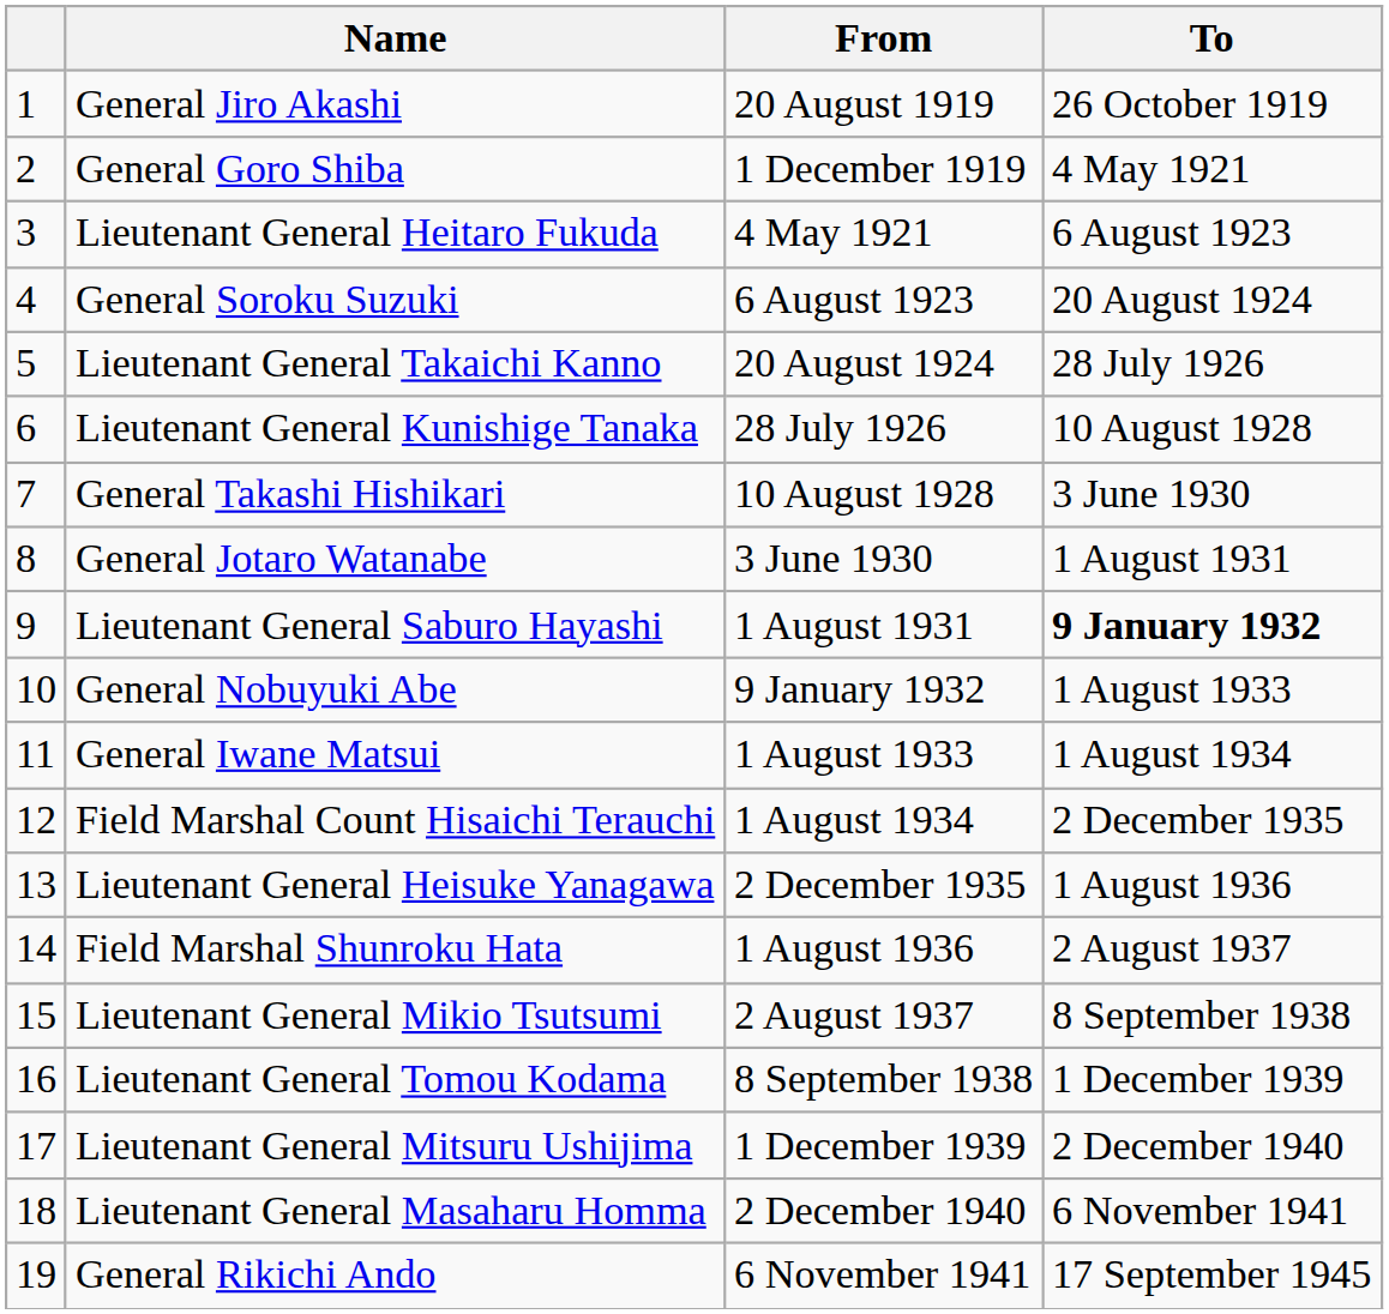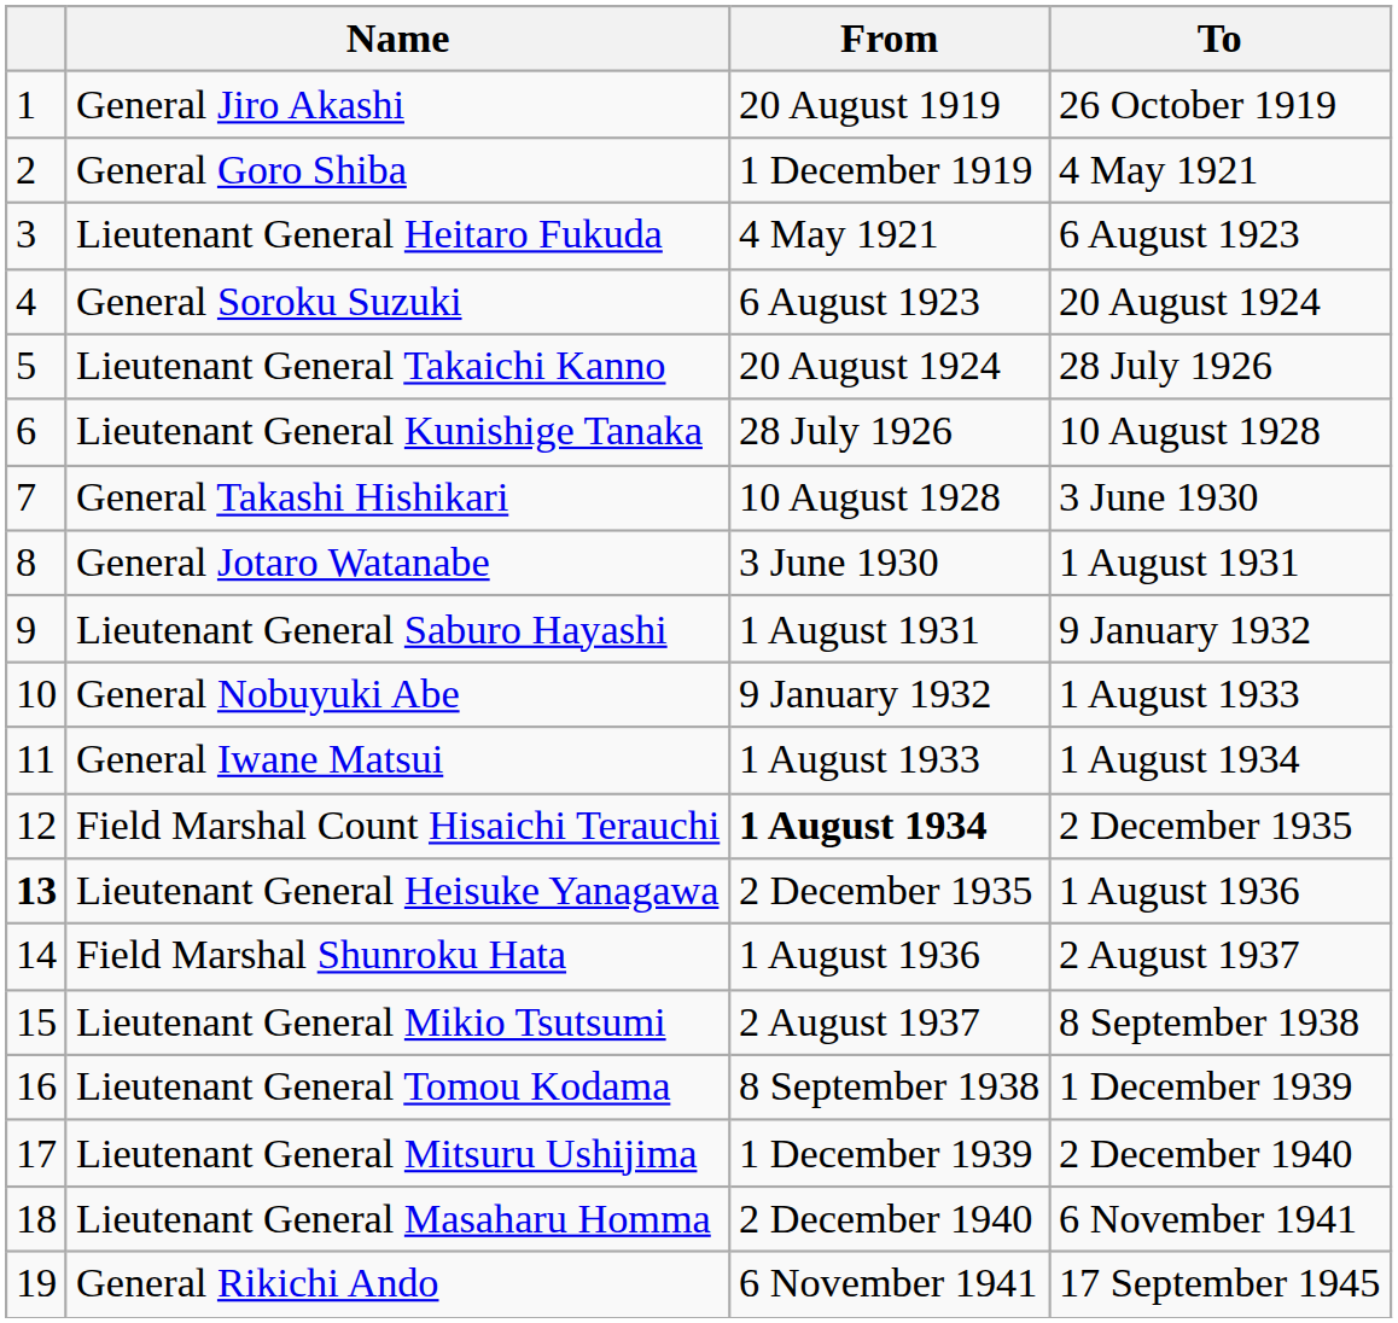Lieutenant General Saburo Hayashi | To: bold -> normal
Field Marshal Count Hisaichi Terauchi | From: normal -> bold
Lieutenant General Heisuke Yanagawa | column 1: normal -> bold
